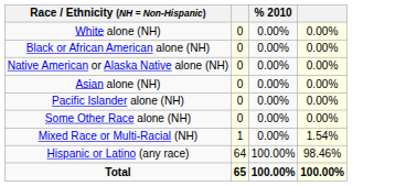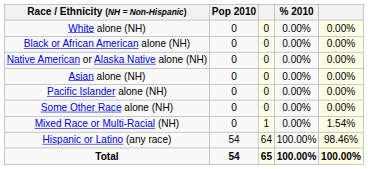+ column: Pop 2010 | 0 | 0 | 0 | 0 | 0 | 0 | 0 | 54 | 54
